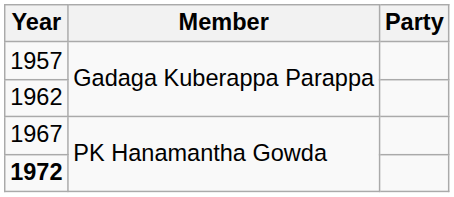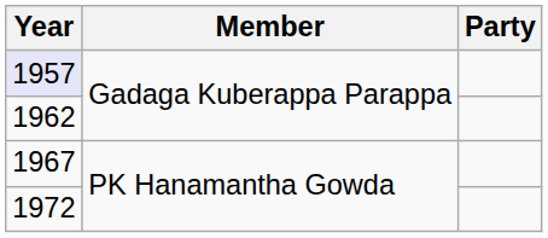1957 | Year: no background -> lavender background
1972 | Year: bold -> normal
